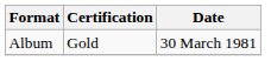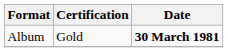Album | Date: normal -> bold
